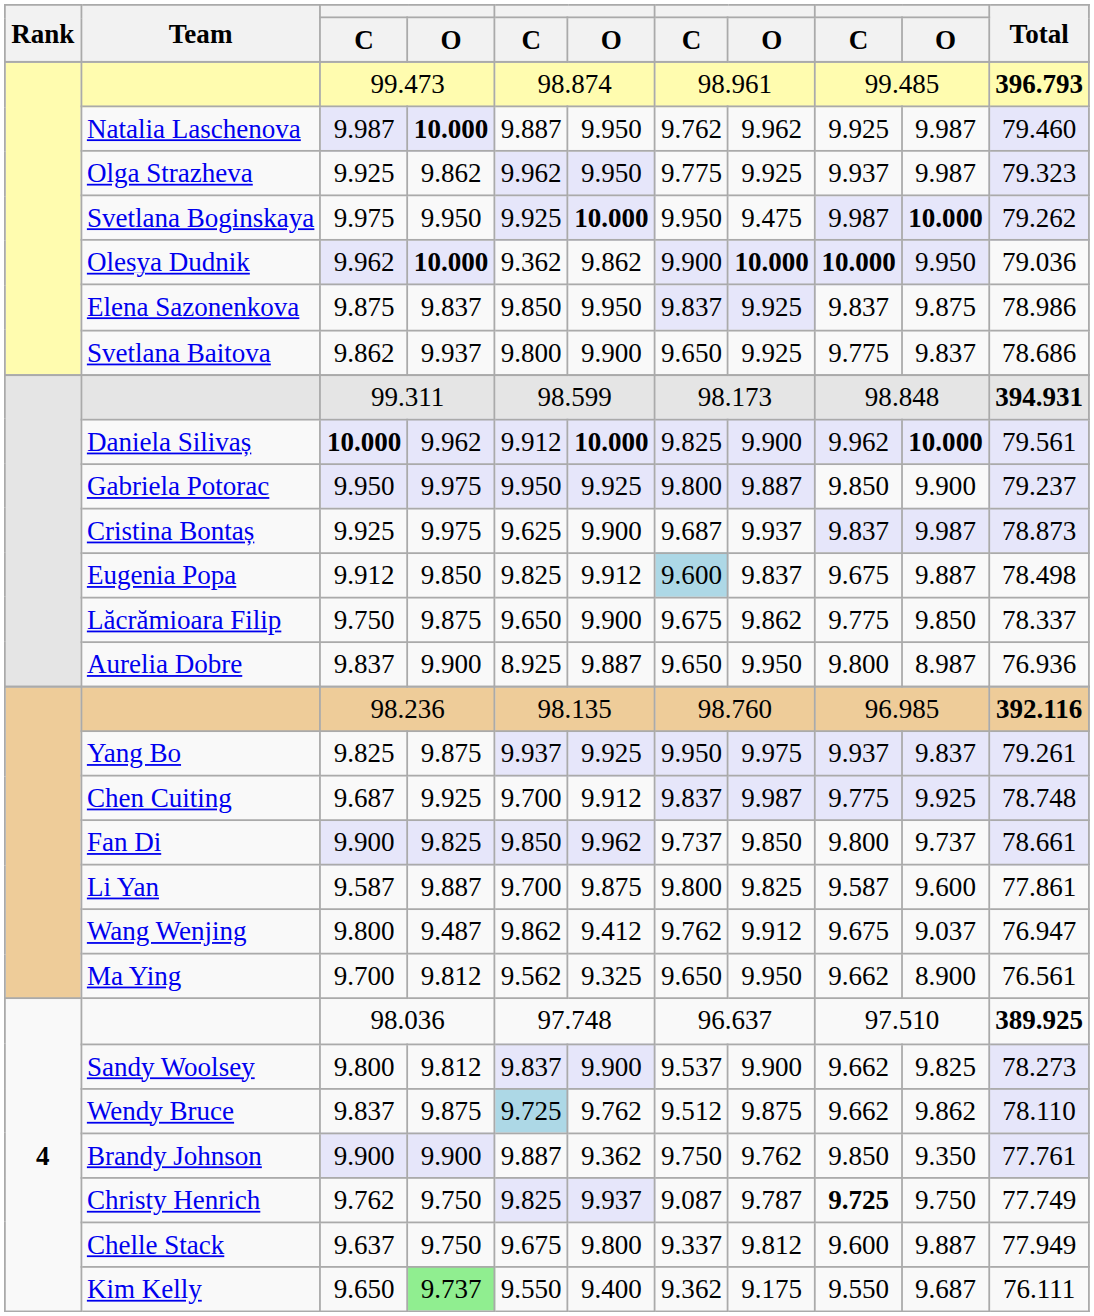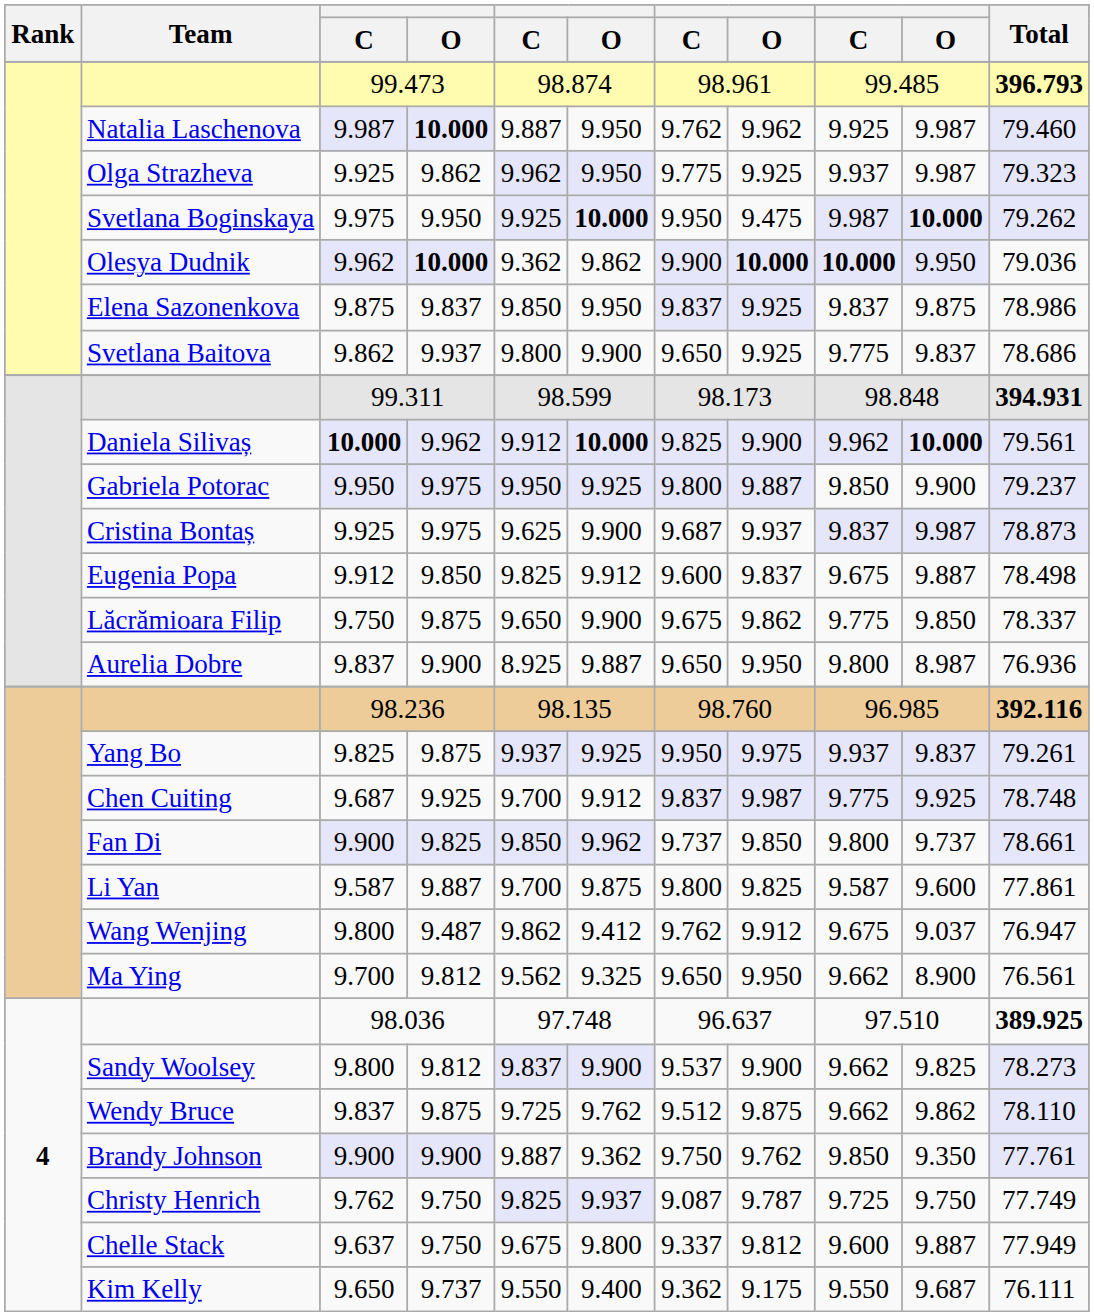Eugenia Popa | column 7: lightblue background -> no background
Wendy Bruce | column 5: lightblue background -> no background
Christy Henrich | column 9: bold -> normal
Kim Kelly | column 4: lightgreen background -> no background
